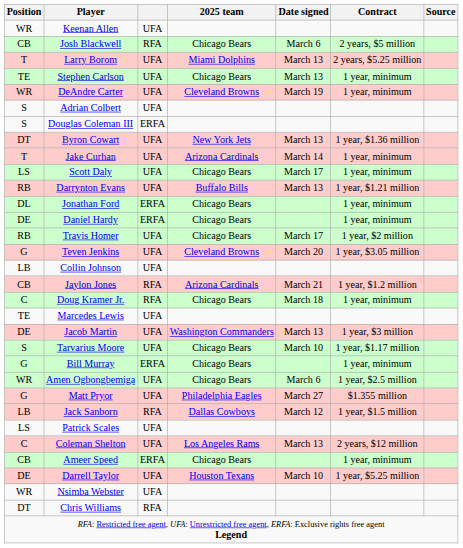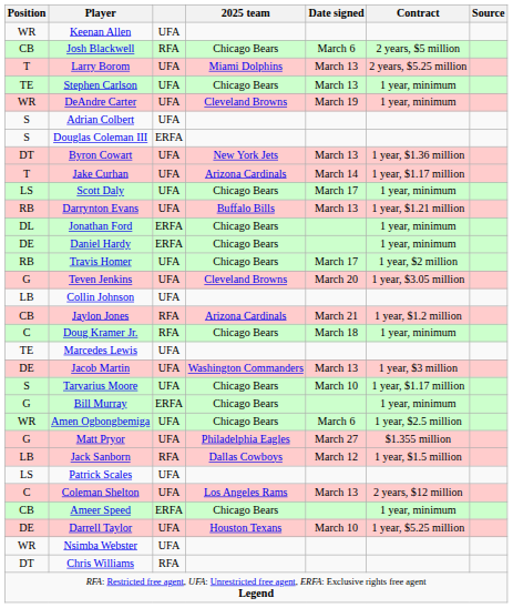Jake Curhan | Contract: 1 year, minimum -> 1 year, $1.17 million
